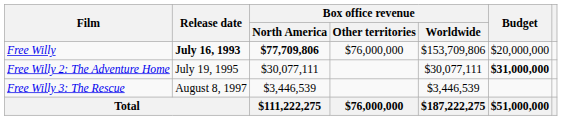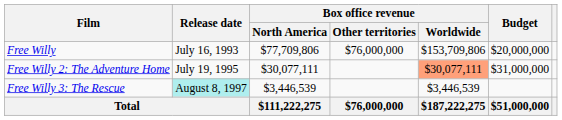Free Willy | Release date: bold -> normal
Free Willy | Box office revenue / North America: bold -> normal
Free Willy 2: The Adventure Home | Box office revenue / Worldwide: no background -> lightsalmon background
Free Willy 2: The Adventure Home | Budget: bold -> normal
Free Willy 3: The Rescue | Release date: no background -> paleturquoise background
